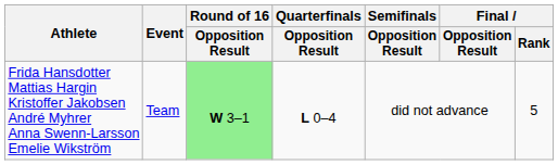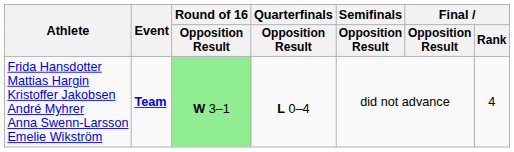row 3 | Event: normal -> bold
row 3 | Final / Rank: 5 -> 4
